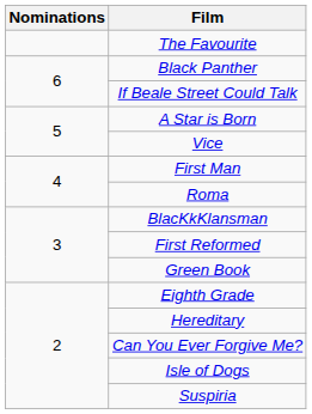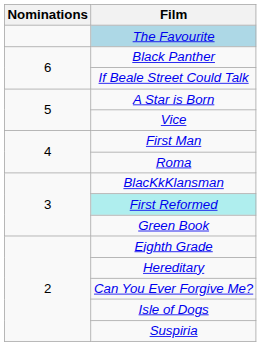The Favourite | Film: no background -> lightblue background
First Reformed | Film: no background -> paleturquoise background
